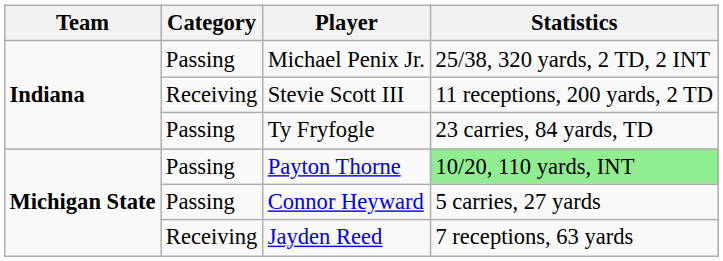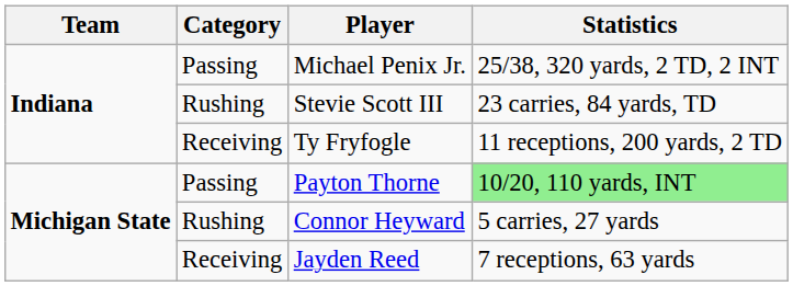Stevie Scott III | Category: Receiving -> Rushing
Stevie Scott III | Statistics: 11 receptions, 200 yards, 2 TD -> 23 carries, 84 yards, TD
Ty Fryfogle | Category: Passing -> Receiving
Ty Fryfogle | Statistics: 23 carries, 84 yards, TD -> 11 receptions, 200 yards, 2 TD
Connor Heyward | Category: Passing -> Rushing
